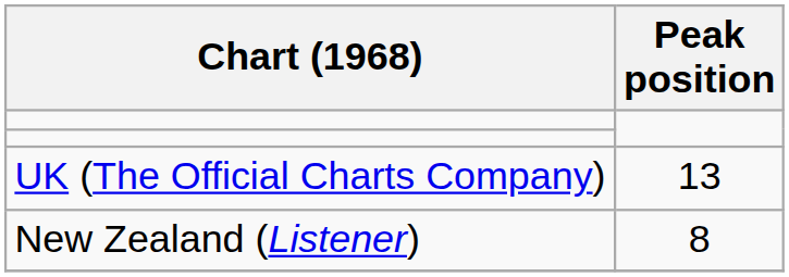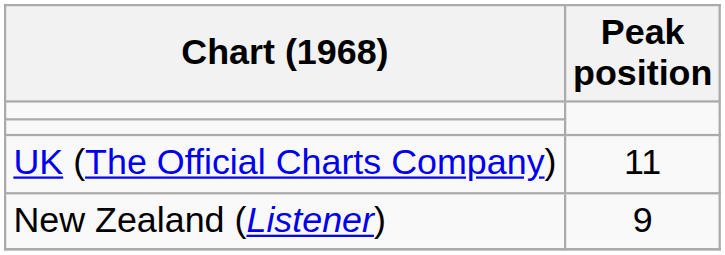row 4 | Peak position: 13 -> 11
row 5 | Peak position: 8 -> 9
